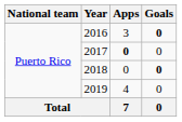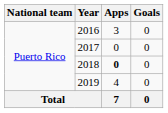2016 | Goals: bold -> normal
2017 | Apps: bold -> normal
2018 | Apps: normal -> bold
2018 | Goals: bold -> normal
